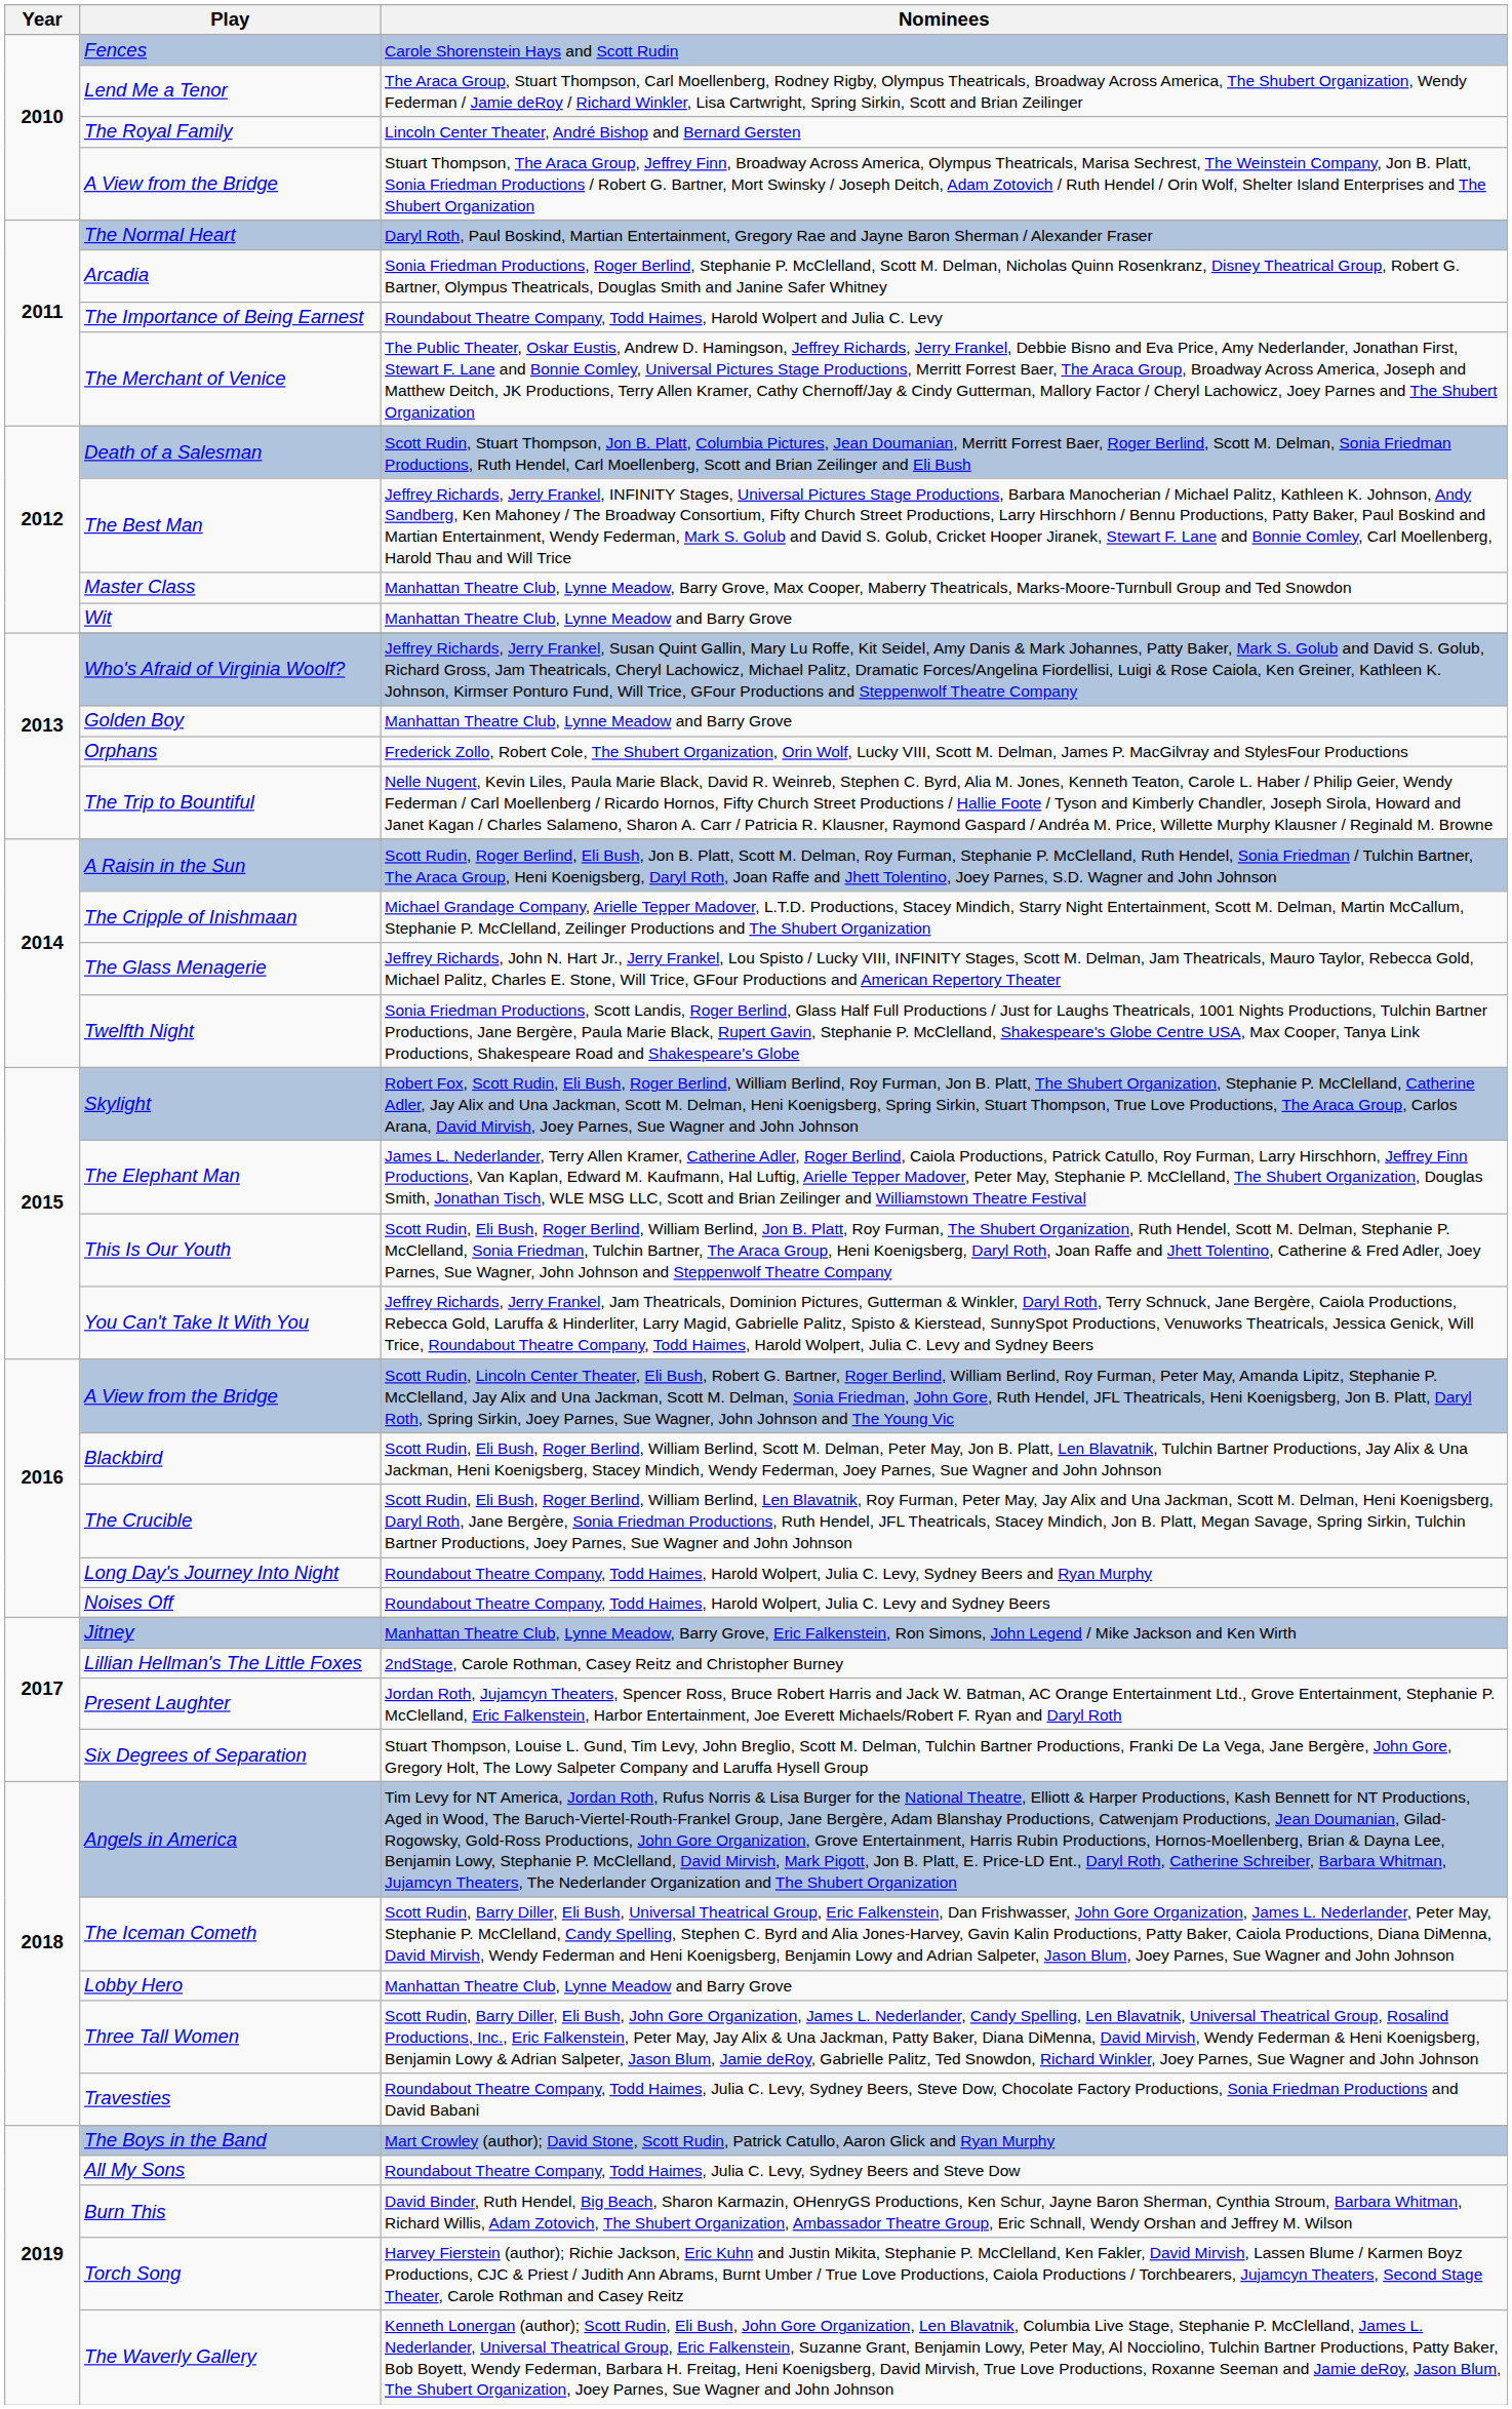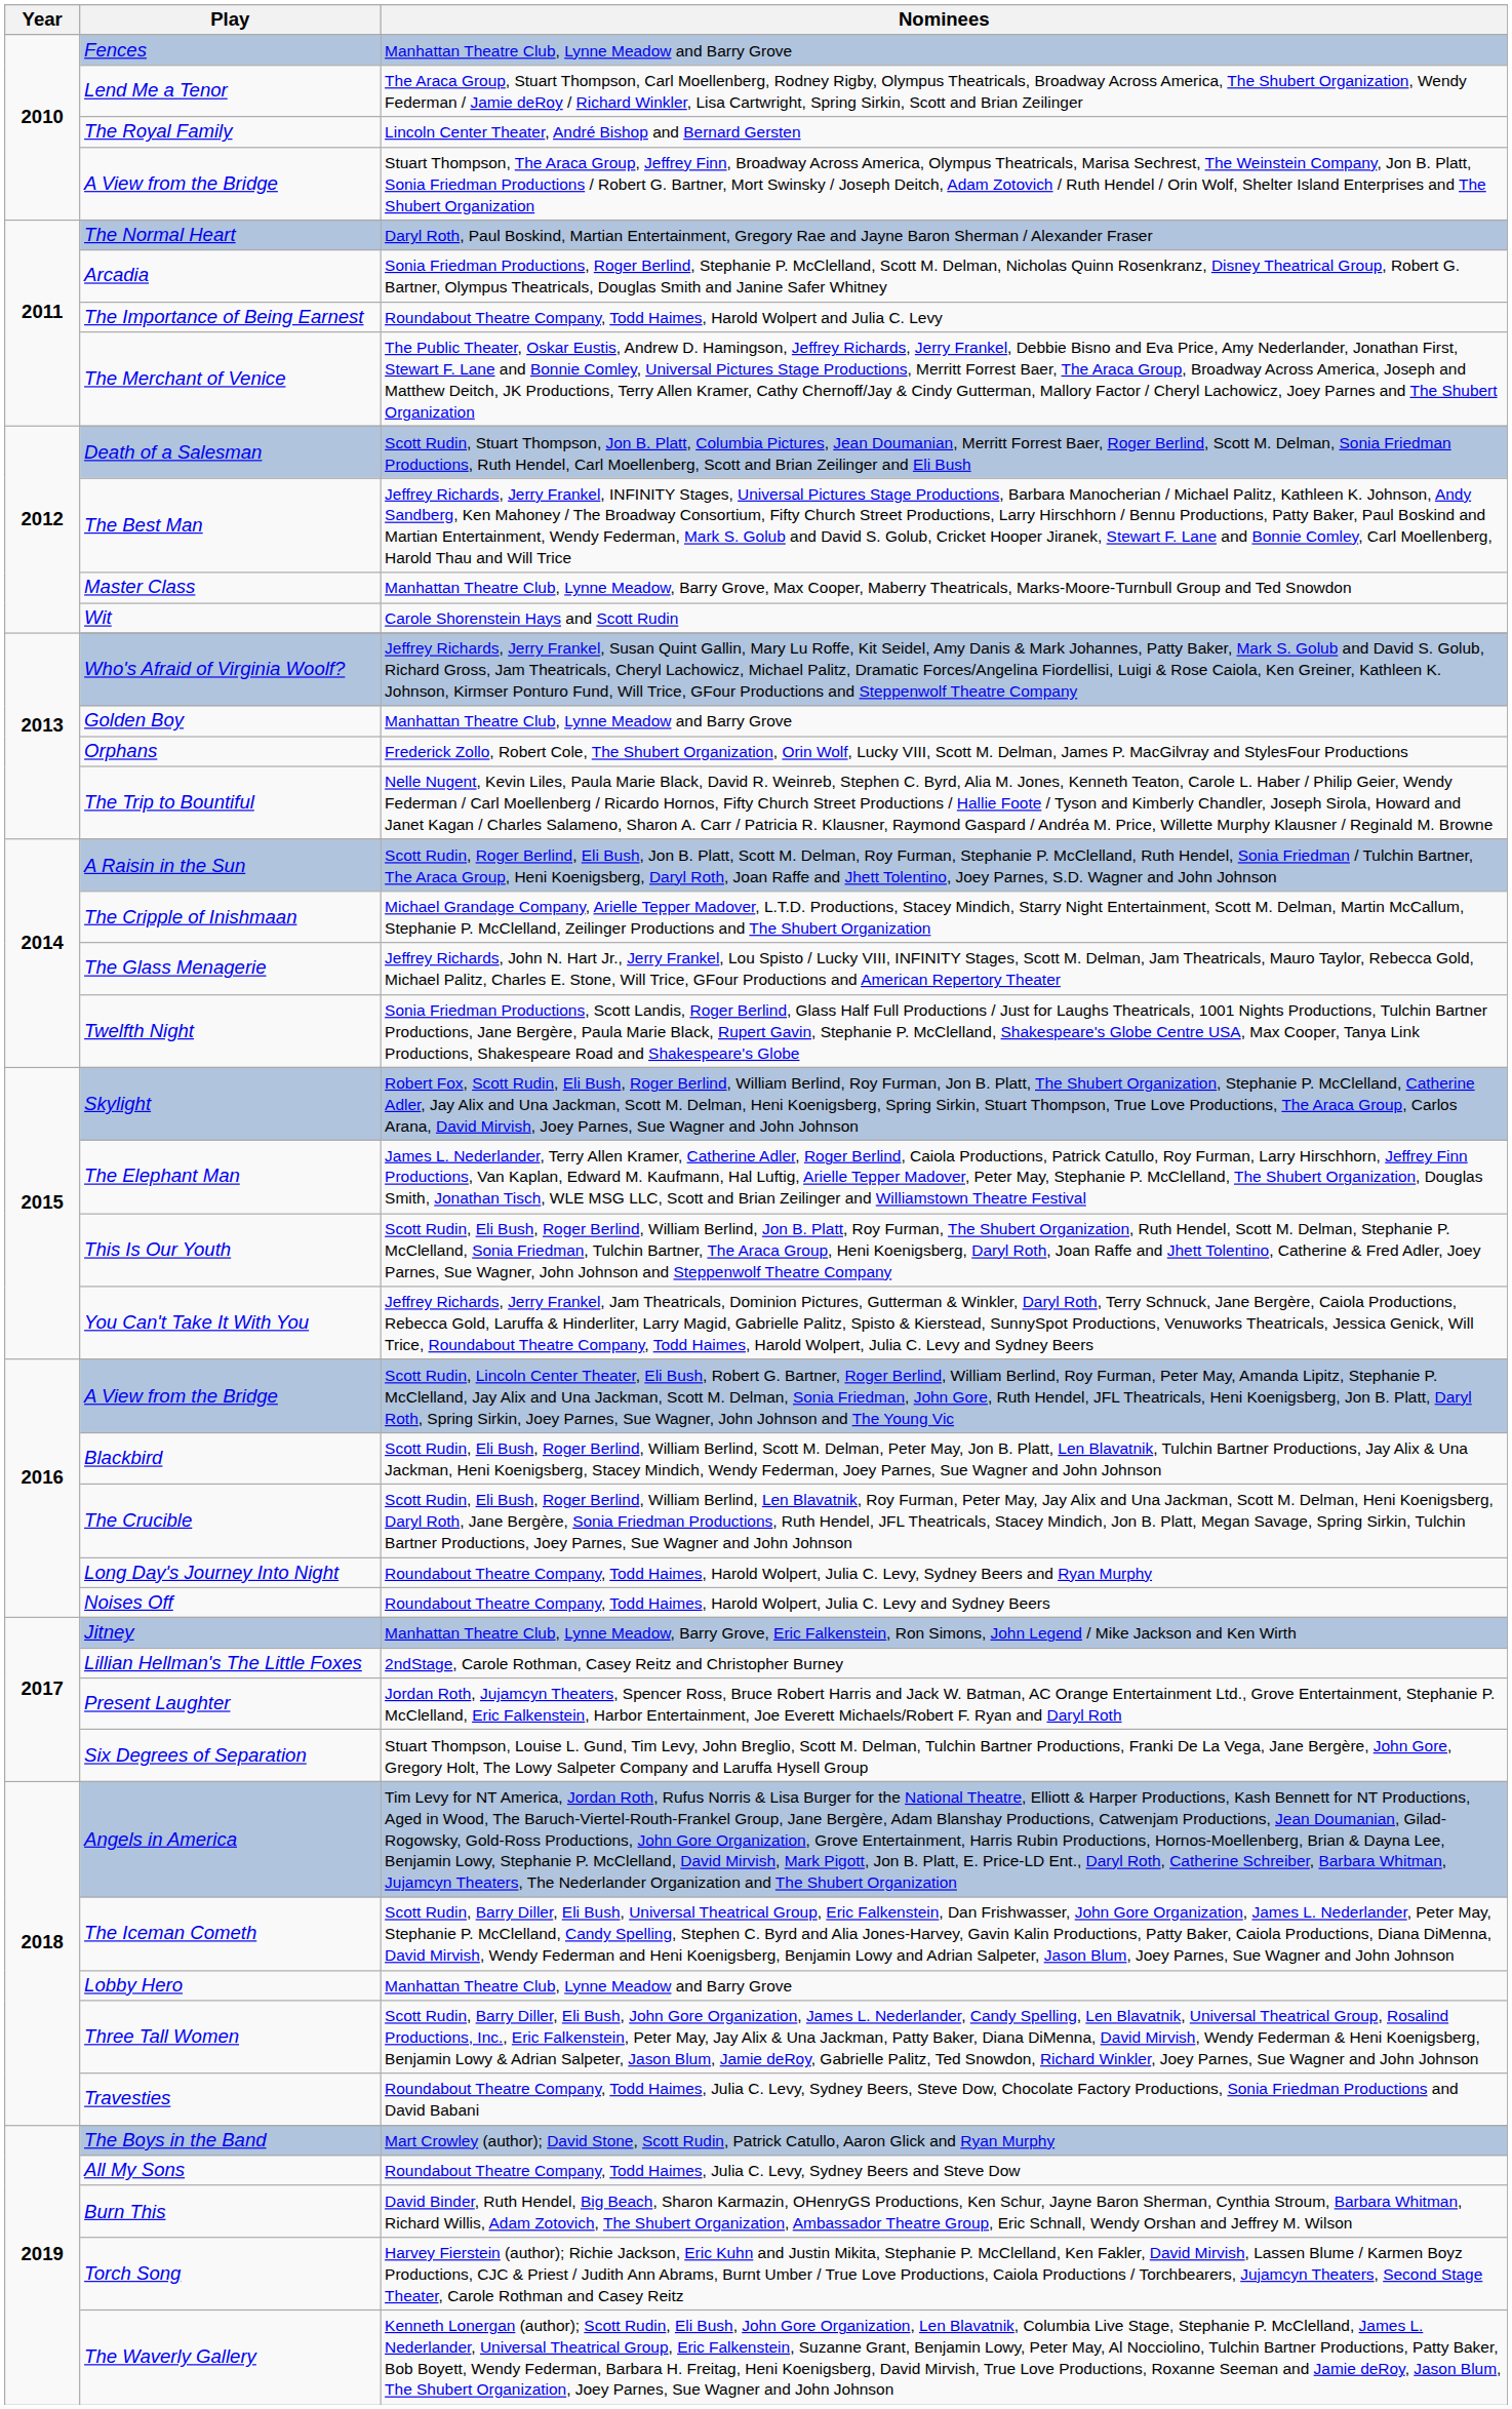Fences | Nominees: Carole Shorenstein Hays and Scott Rudin -> Manhattan Theatre Club, Lynne Meadow and Barry Grove
Wit | Nominees: Manhattan Theatre Club, Lynne Meadow and Barry Grove -> Carole Shorenstein Hays and Scott Rudin
